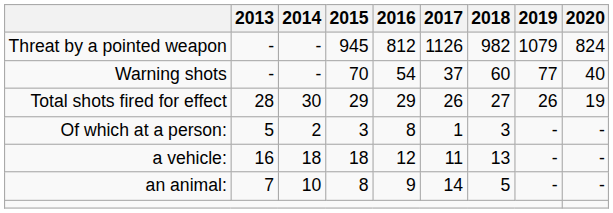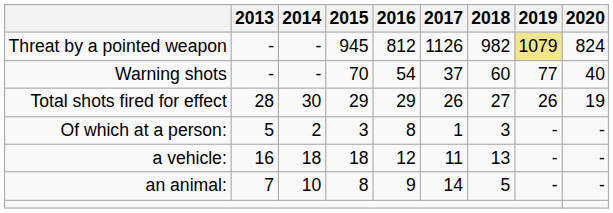Threat by a pointed weapon | 2019: no background -> khaki background
